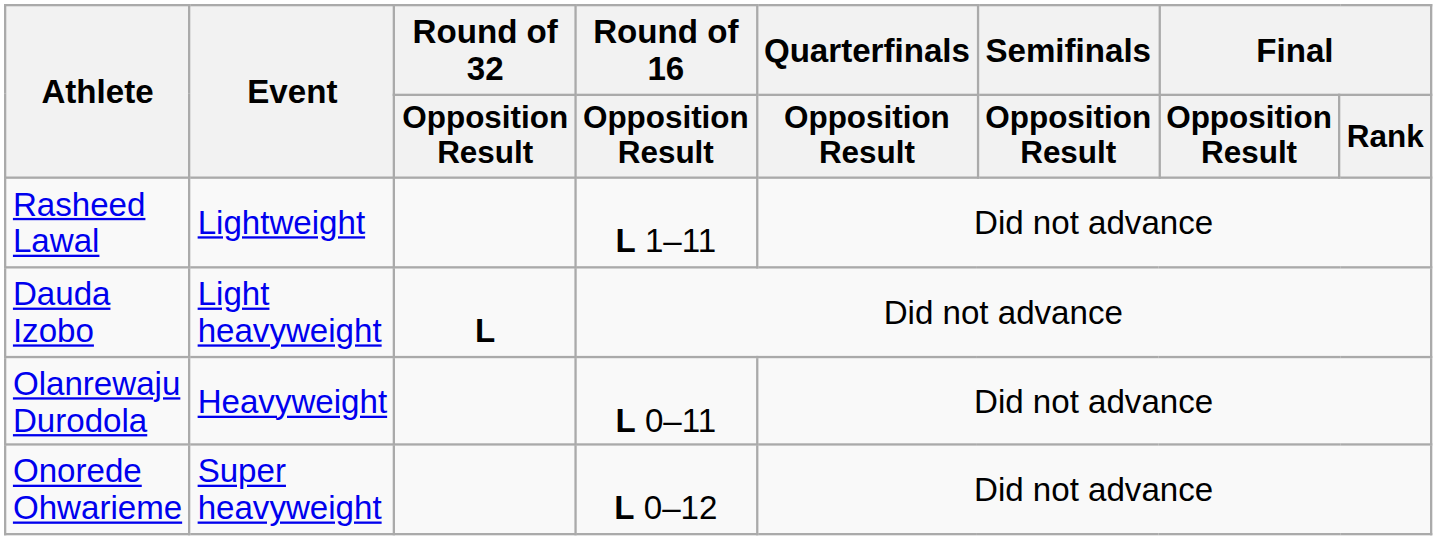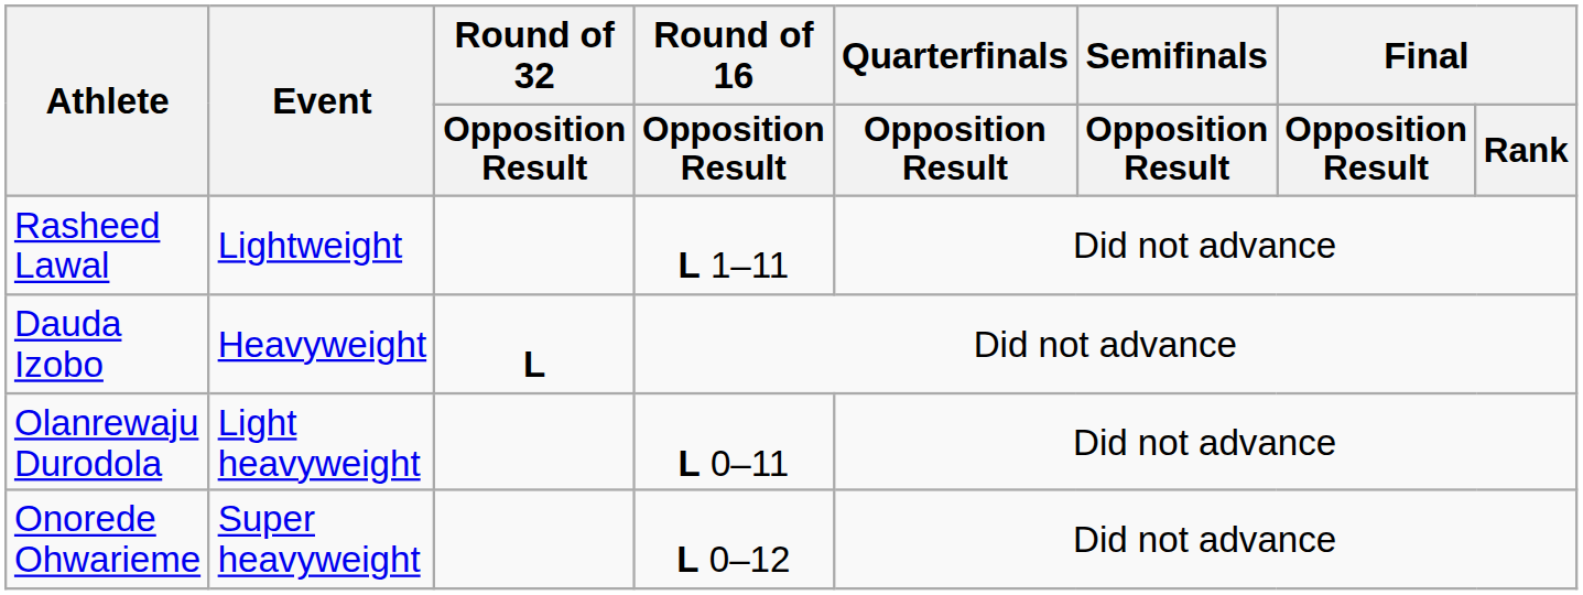Dauda Izobo | Event: Light heavyweight -> Heavyweight
Olanrewaju Durodola | Event: Heavyweight -> Light heavyweight
